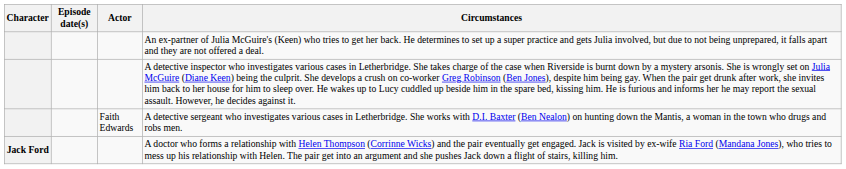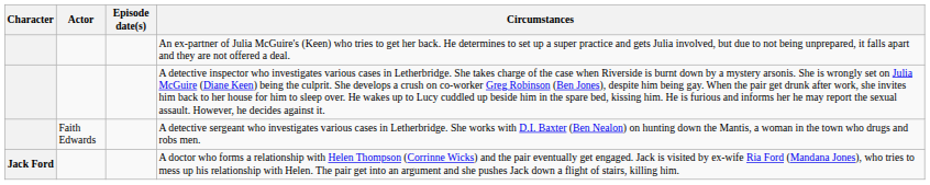columns swapped: Episode date(s) <-> Actor
